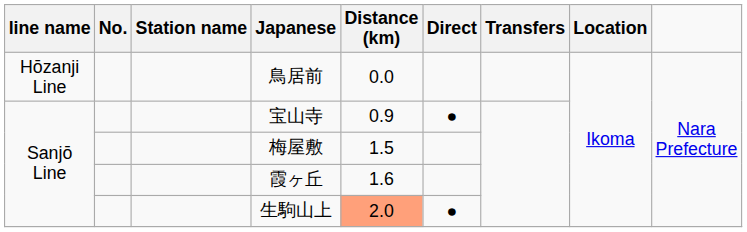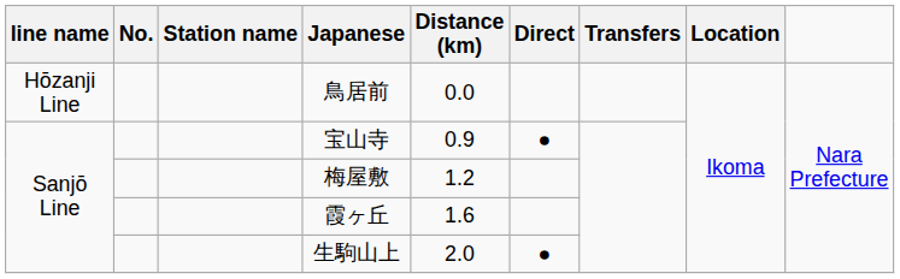梅屋敷 | Distance (km): 1.5 -> 1.2
生駒山上 | Distance (km): lightsalmon background -> no background
